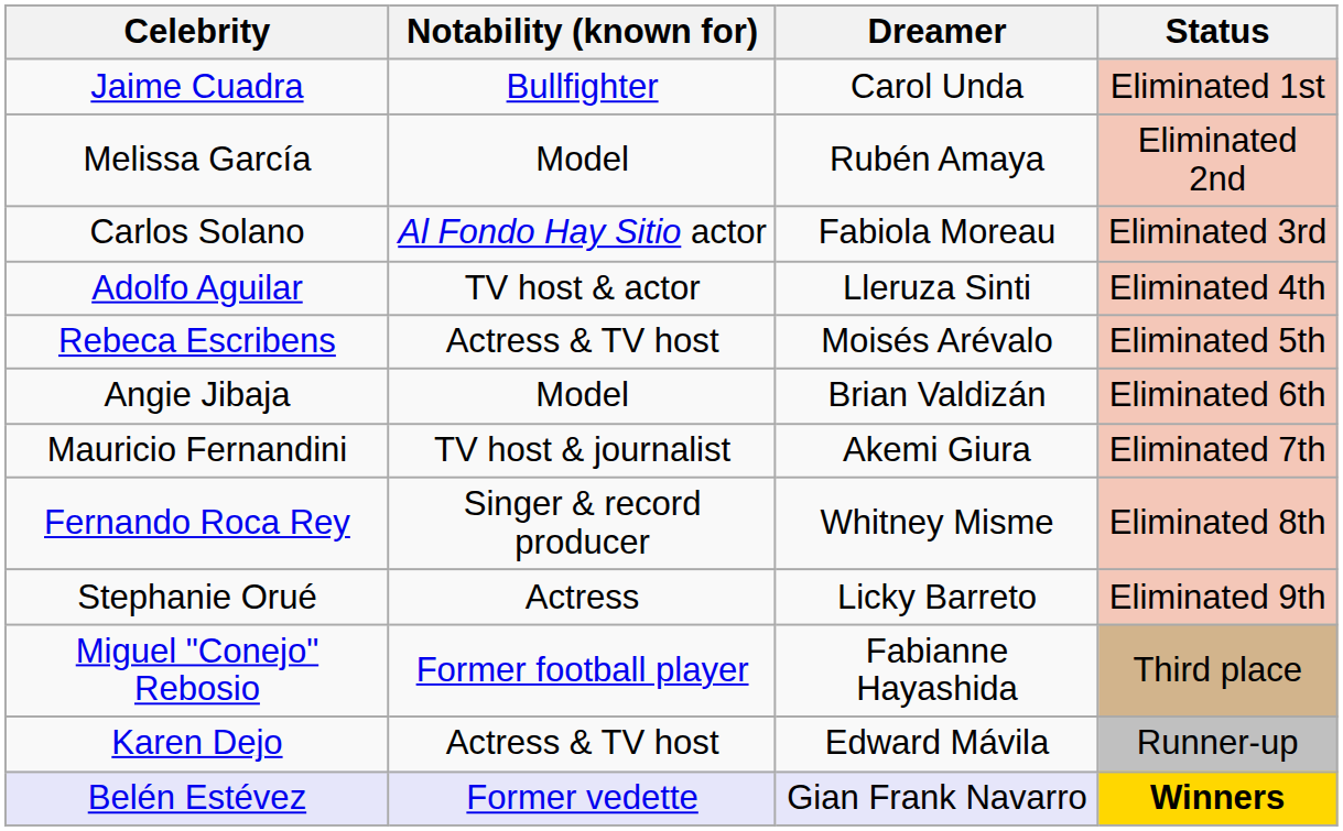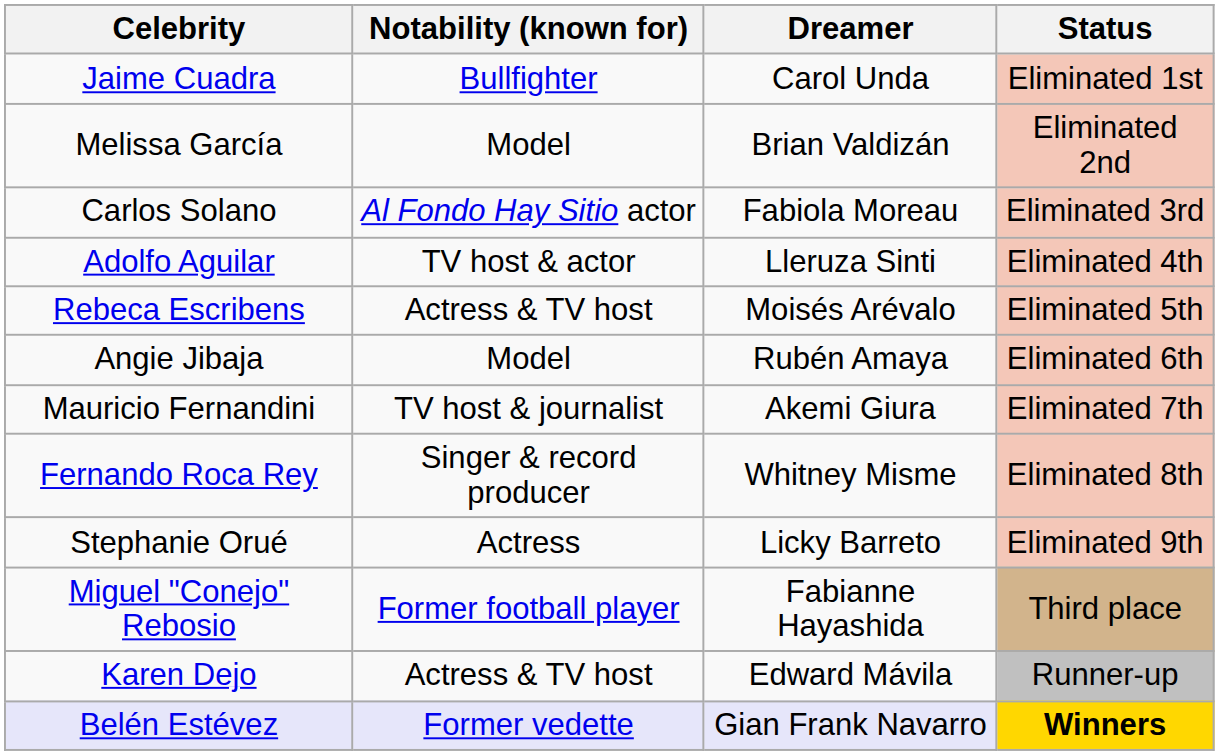Melissa García | Dreamer: Rubén Amaya -> Brian Valdizán
Angie Jibaja | Dreamer: Brian Valdizán -> Rubén Amaya
